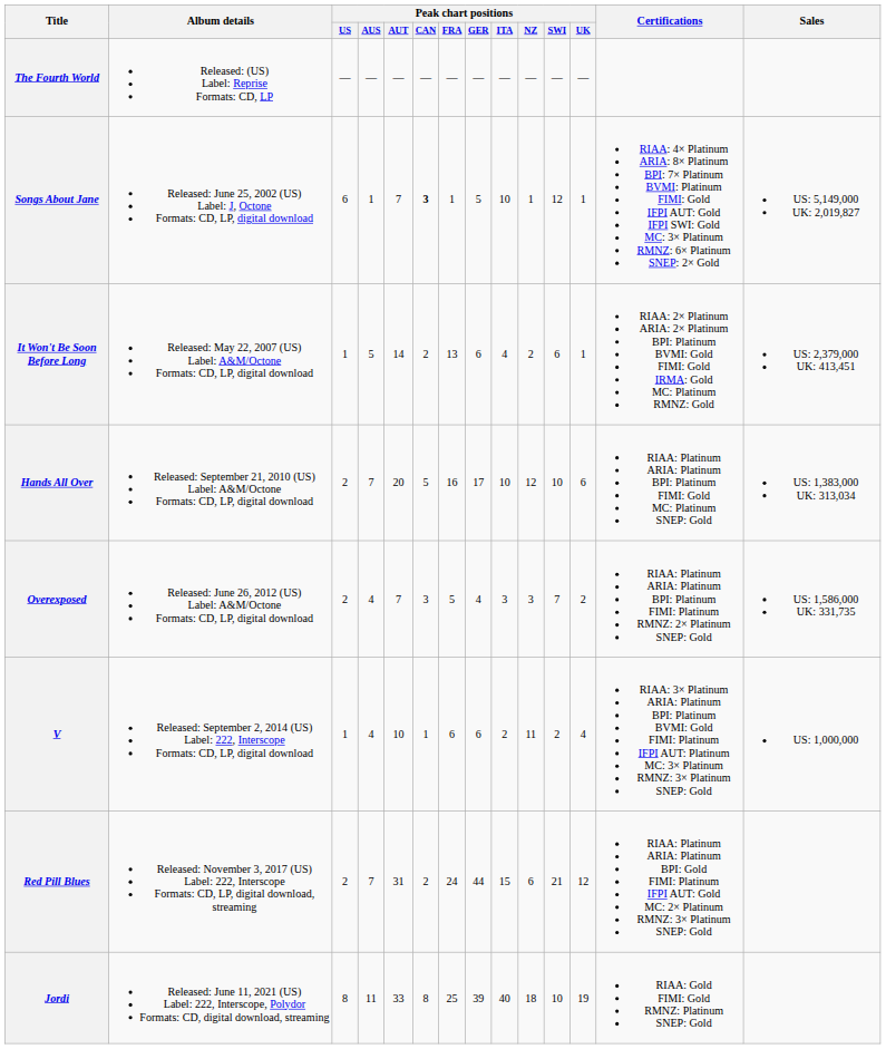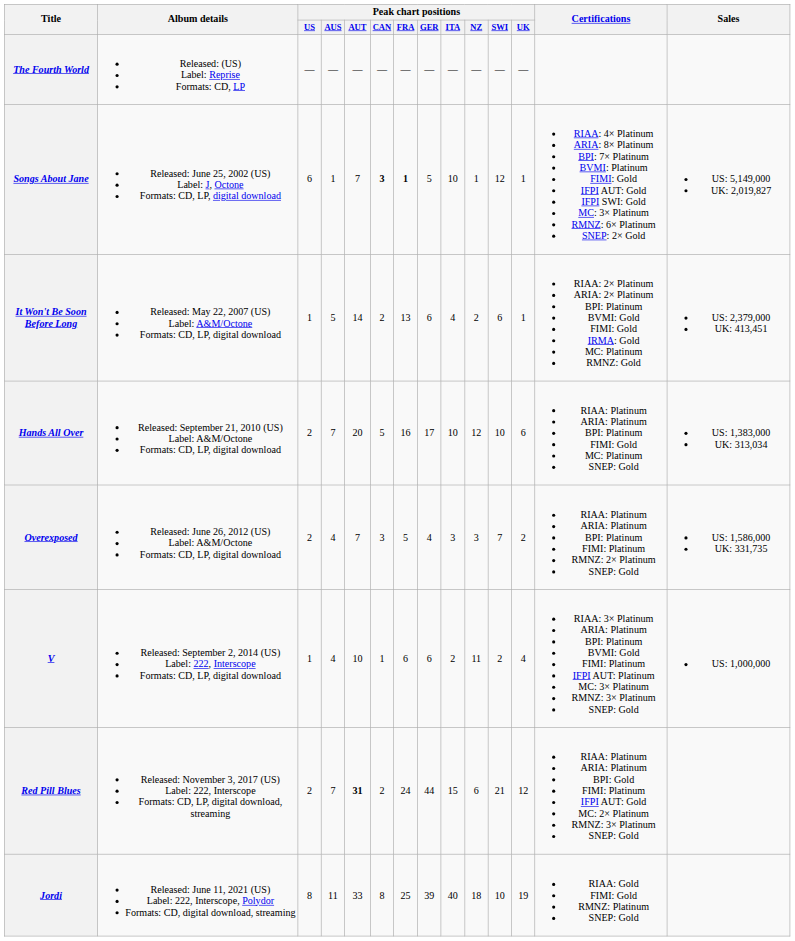Songs About Jane | Peak chart positions / FRA: normal -> bold
Red Pill Blues | Peak chart positions / AUT: normal -> bold
